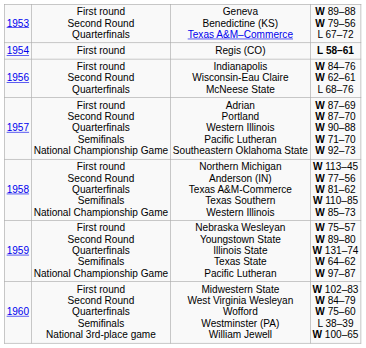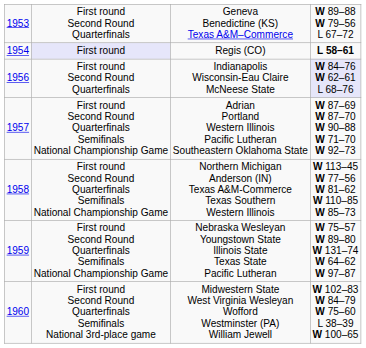Regis (CO) | column 2: no background -> lavender background
Indianapolis Wisconsin-Eau Claire McNeese State | column 4: no background -> lavender background
